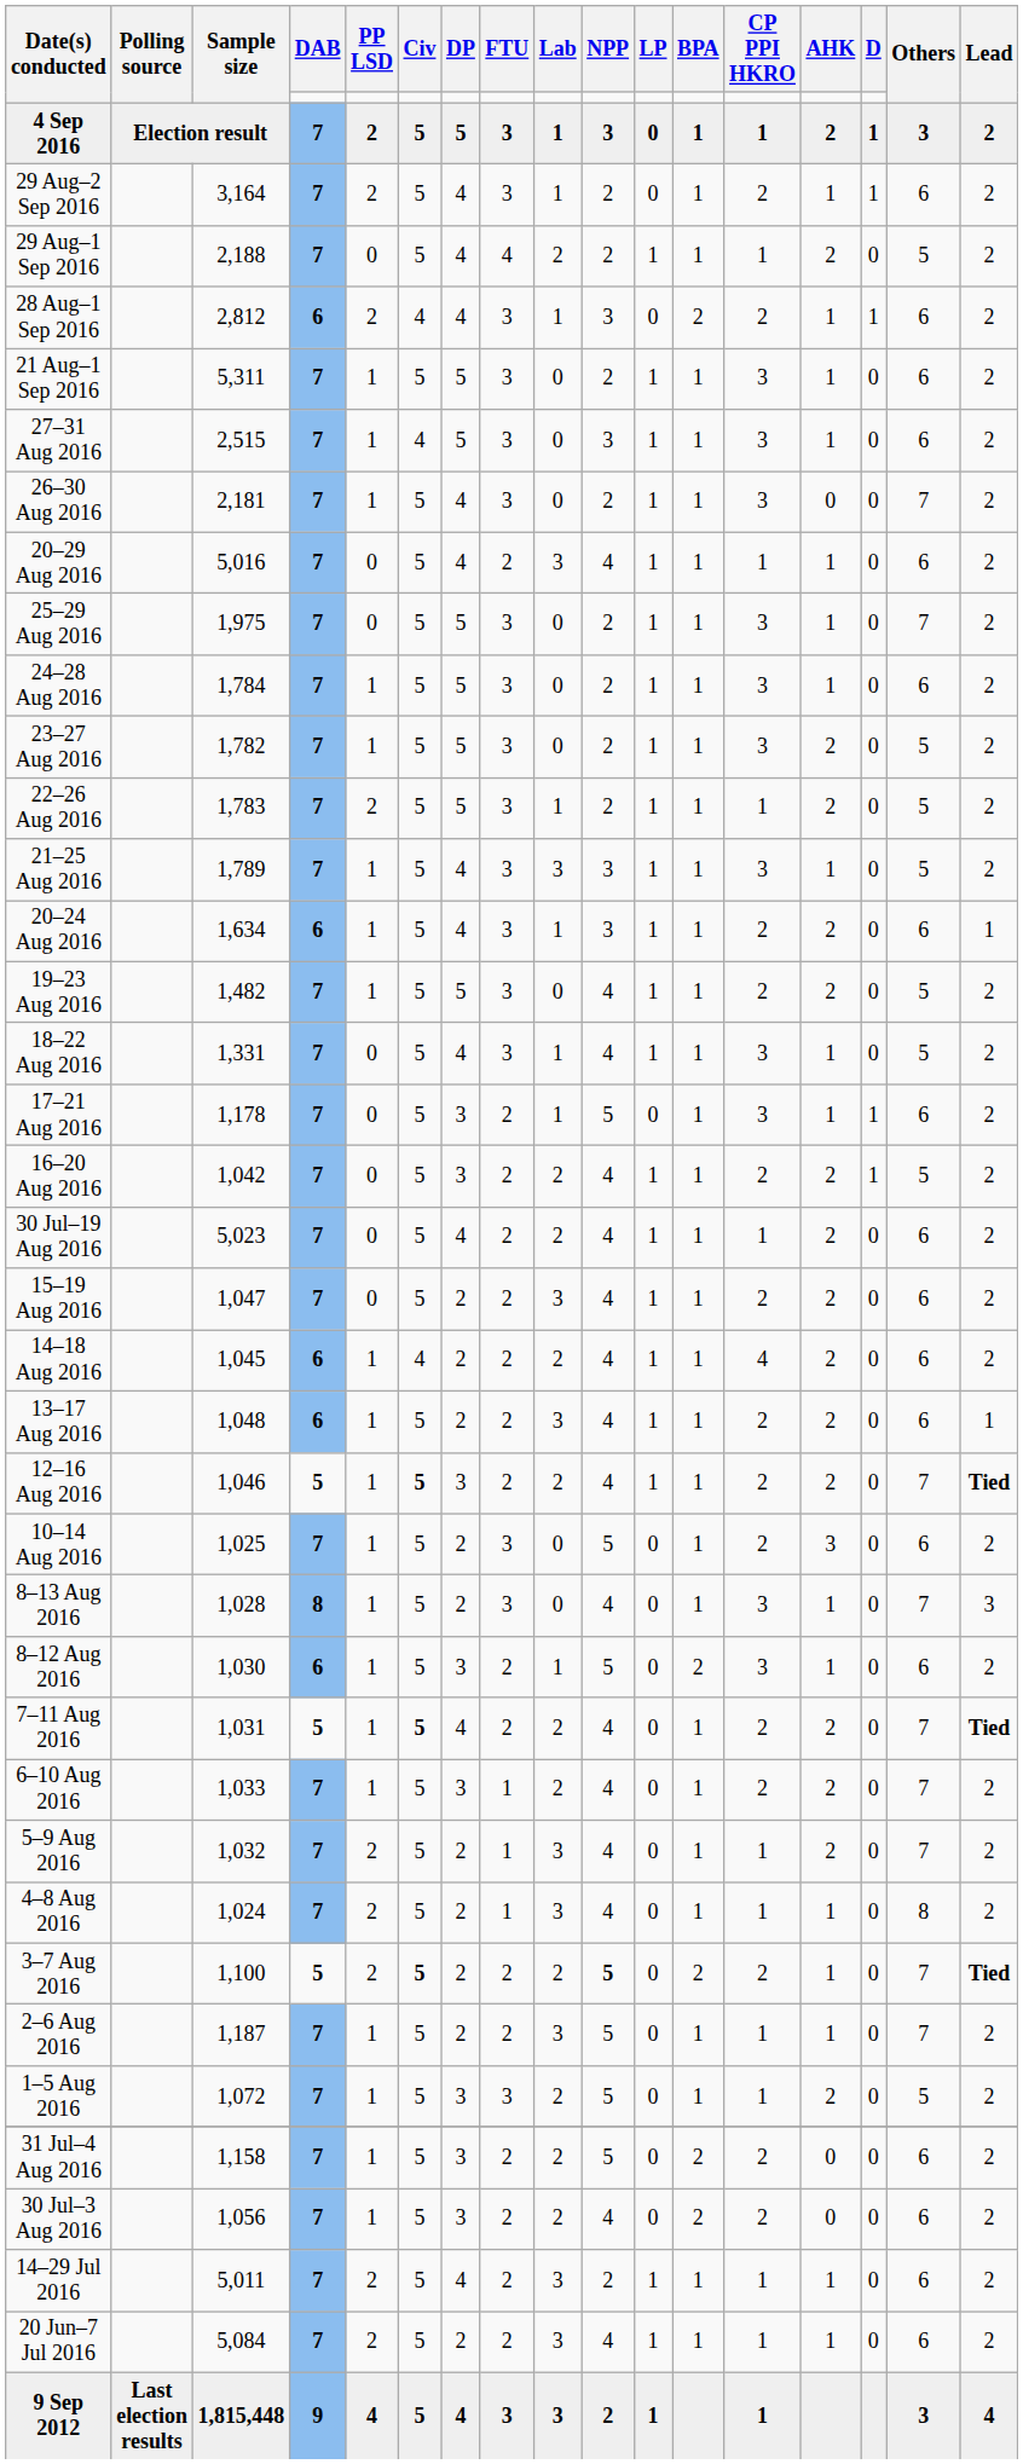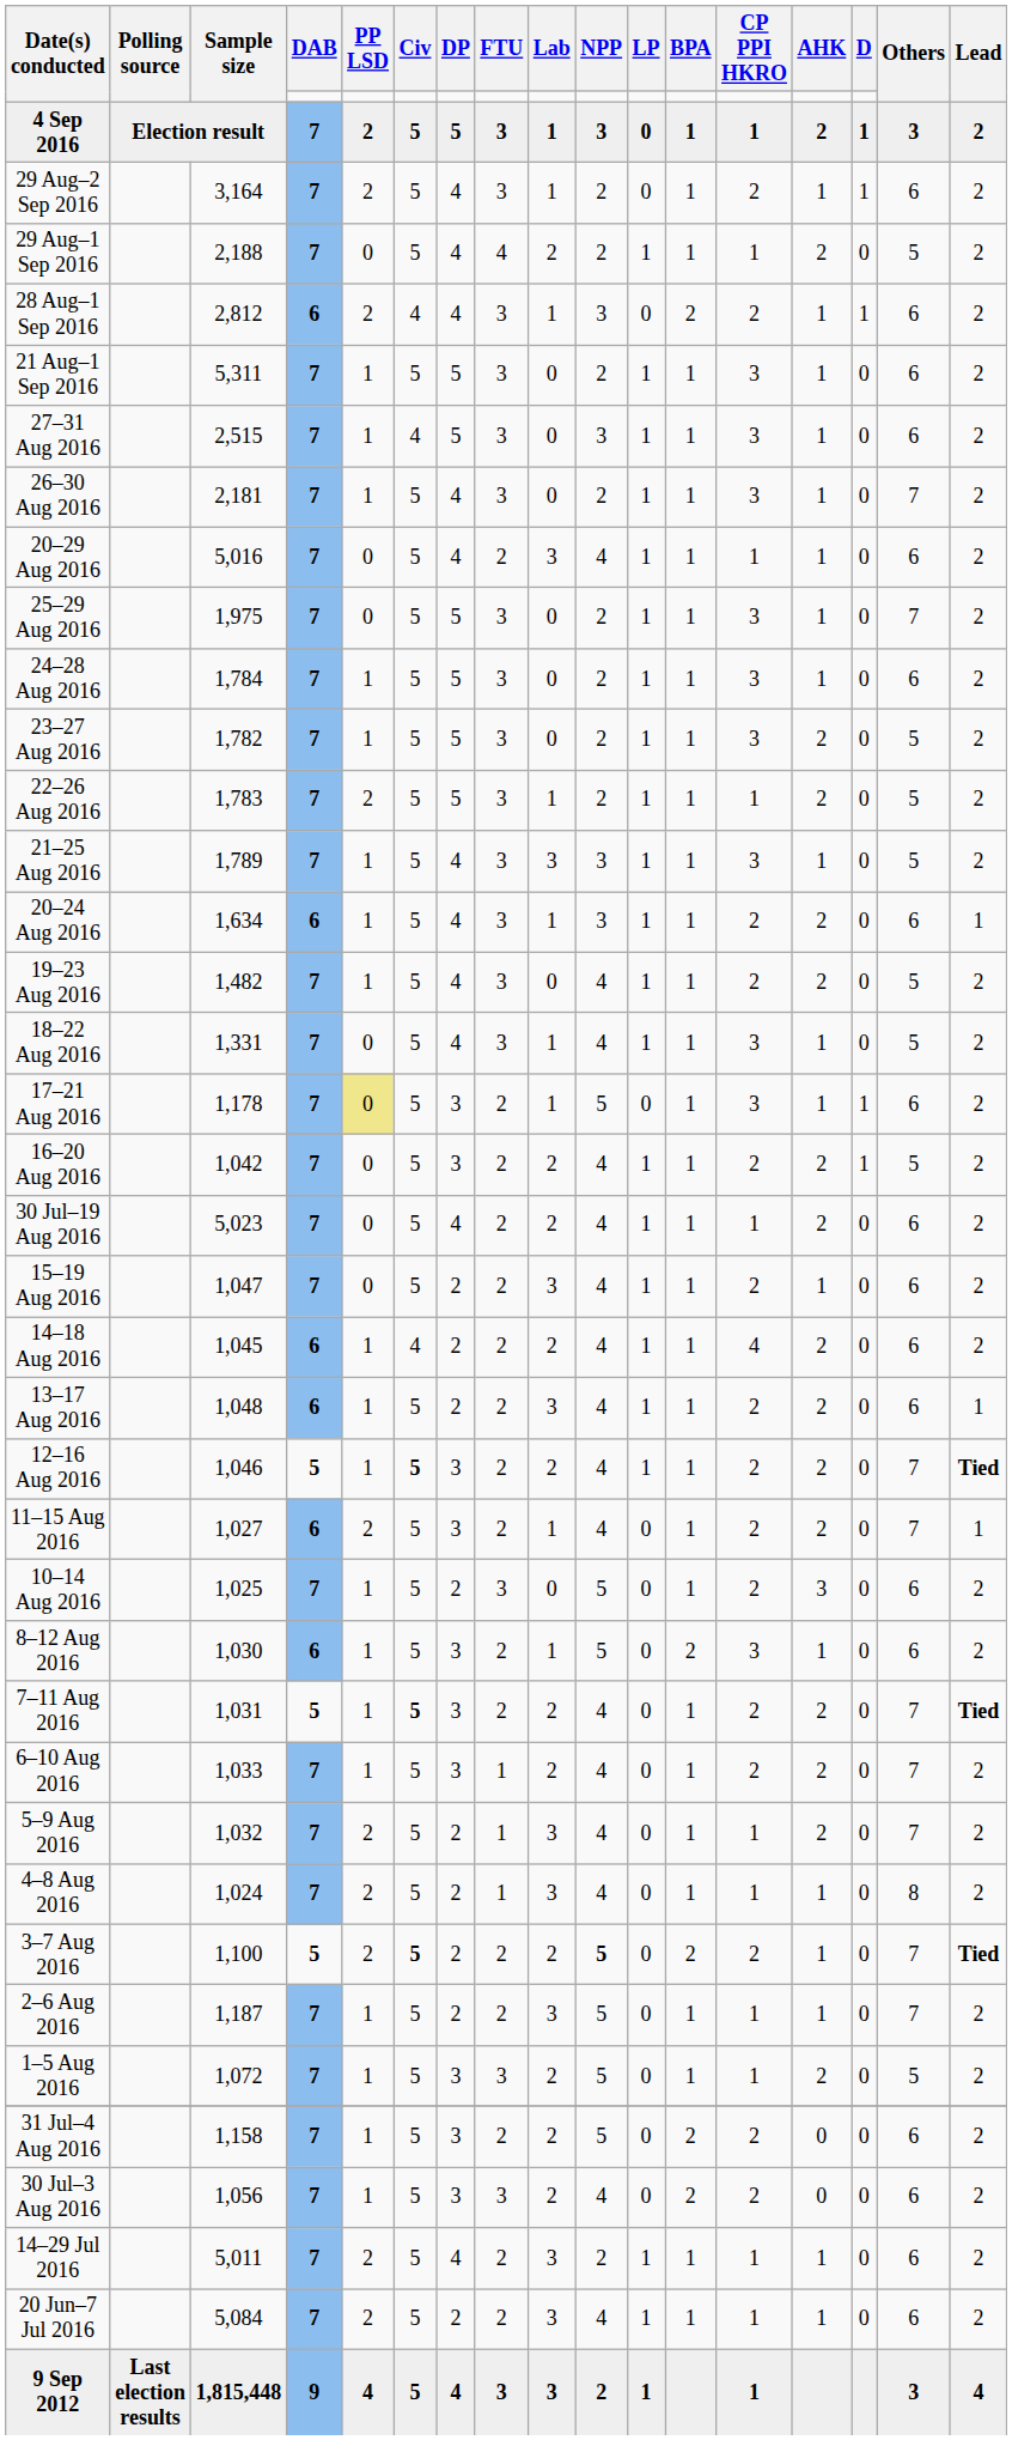26–30 Aug 2016 | AHK: 0 -> 1
19–23 Aug 2016 | DP: 5 -> 4
17–21 Aug 2016 | PP LSD: no background -> khaki background
15–19 Aug 2016 | AHK: 2 -> 1
+ row: 11–15 Aug 2016 | 1,027 | 6 | 2 | 5 | 3 | 2 | 1 | 4 | 0 | 1 | 2 | 2 | 0 | 7 | 1
- row: 8–13 Aug 2016 | 1,028 | 8 | 1 | 5 | 2 | 3 | 0 | 4 | 0 | 1 | 3 | 1 | 0 | 7 | 3
7–11 Aug 2016 | DP: 4 -> 3
30 Jul–3 Aug 2016 | FTU: 2 -> 3
